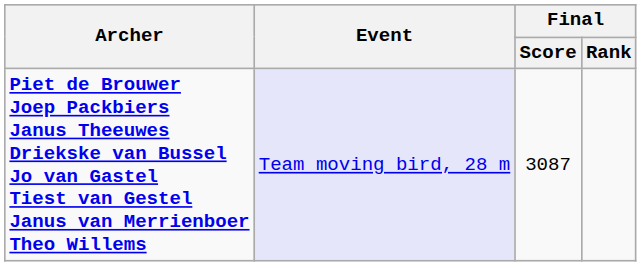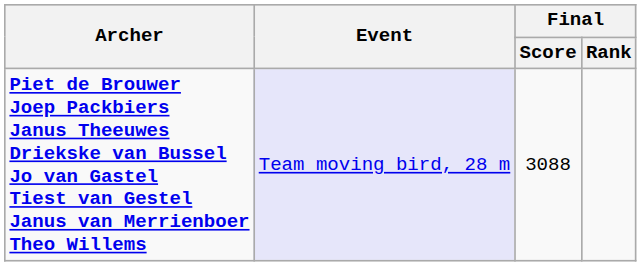row 3 | Final / Score: 3087 -> 3088
